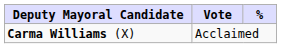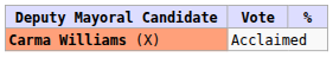Carma Williams (X) | Deputy Mayoral Candidate: no background -> lightsalmon background
